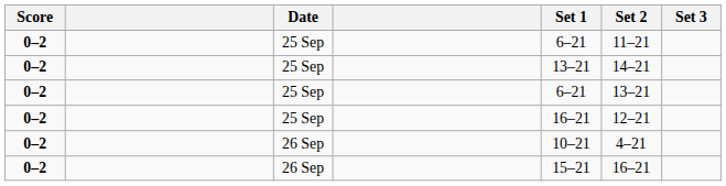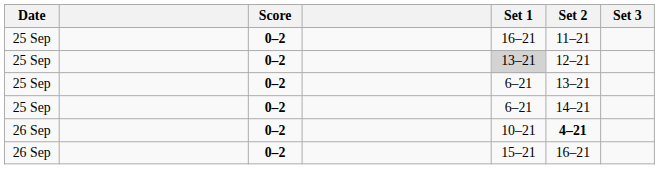columns swapped: Date <-> Score
row 2 | Set 1: 6–21 -> 16–21
row 3 | Set 1: no background -> lightgrey background
row 3 | Set 2: 14–21 -> 12–21
row 5 | Set 1: 16–21 -> 6–21
row 5 | Set 2: 12–21 -> 14–21
row 6 | Set 2: normal -> bold
